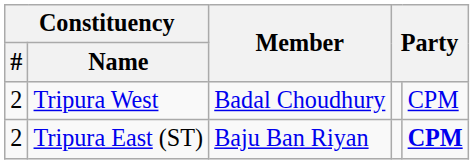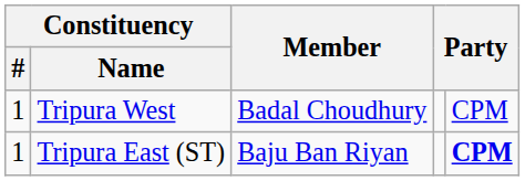Tripura West | Constituency / #: 2 -> 1
Tripura East (ST) | Constituency / #: 2 -> 1
